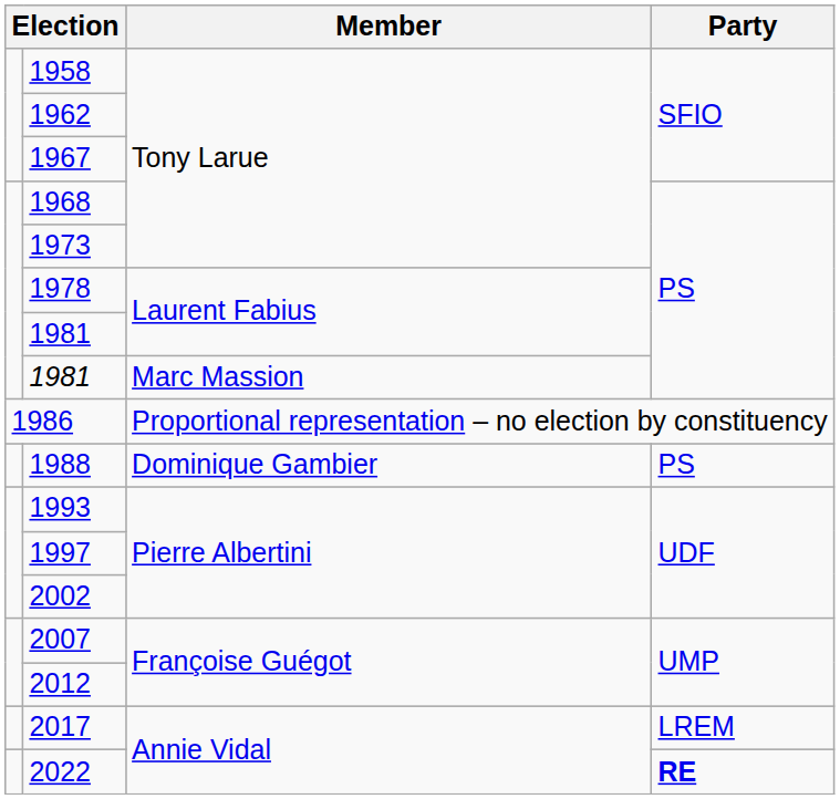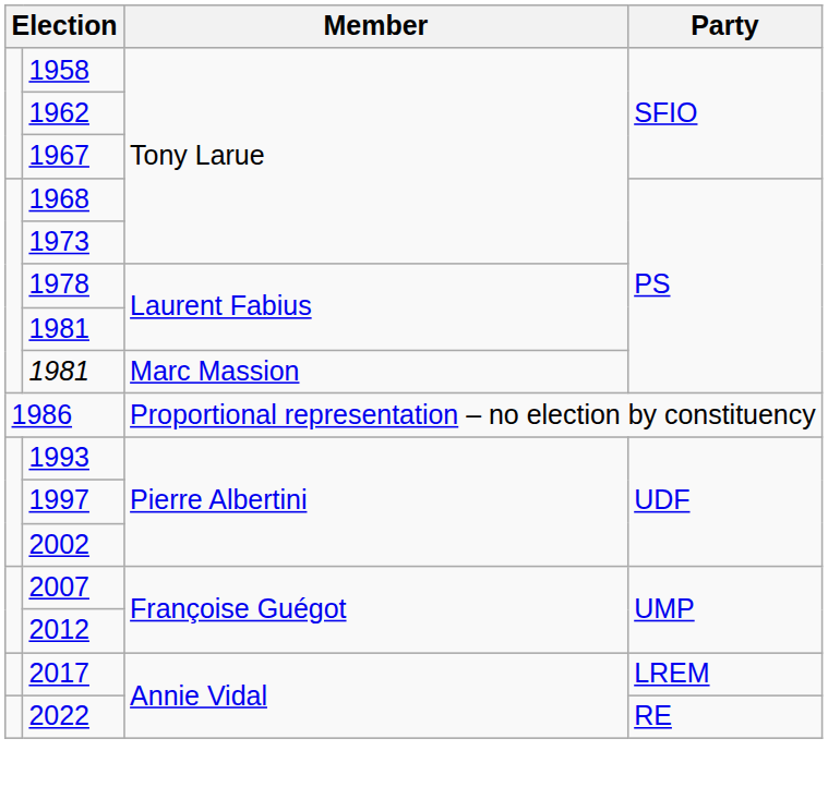- row: 1988 | Dominique Gambier | PS
2022 | Party: bold -> normal
